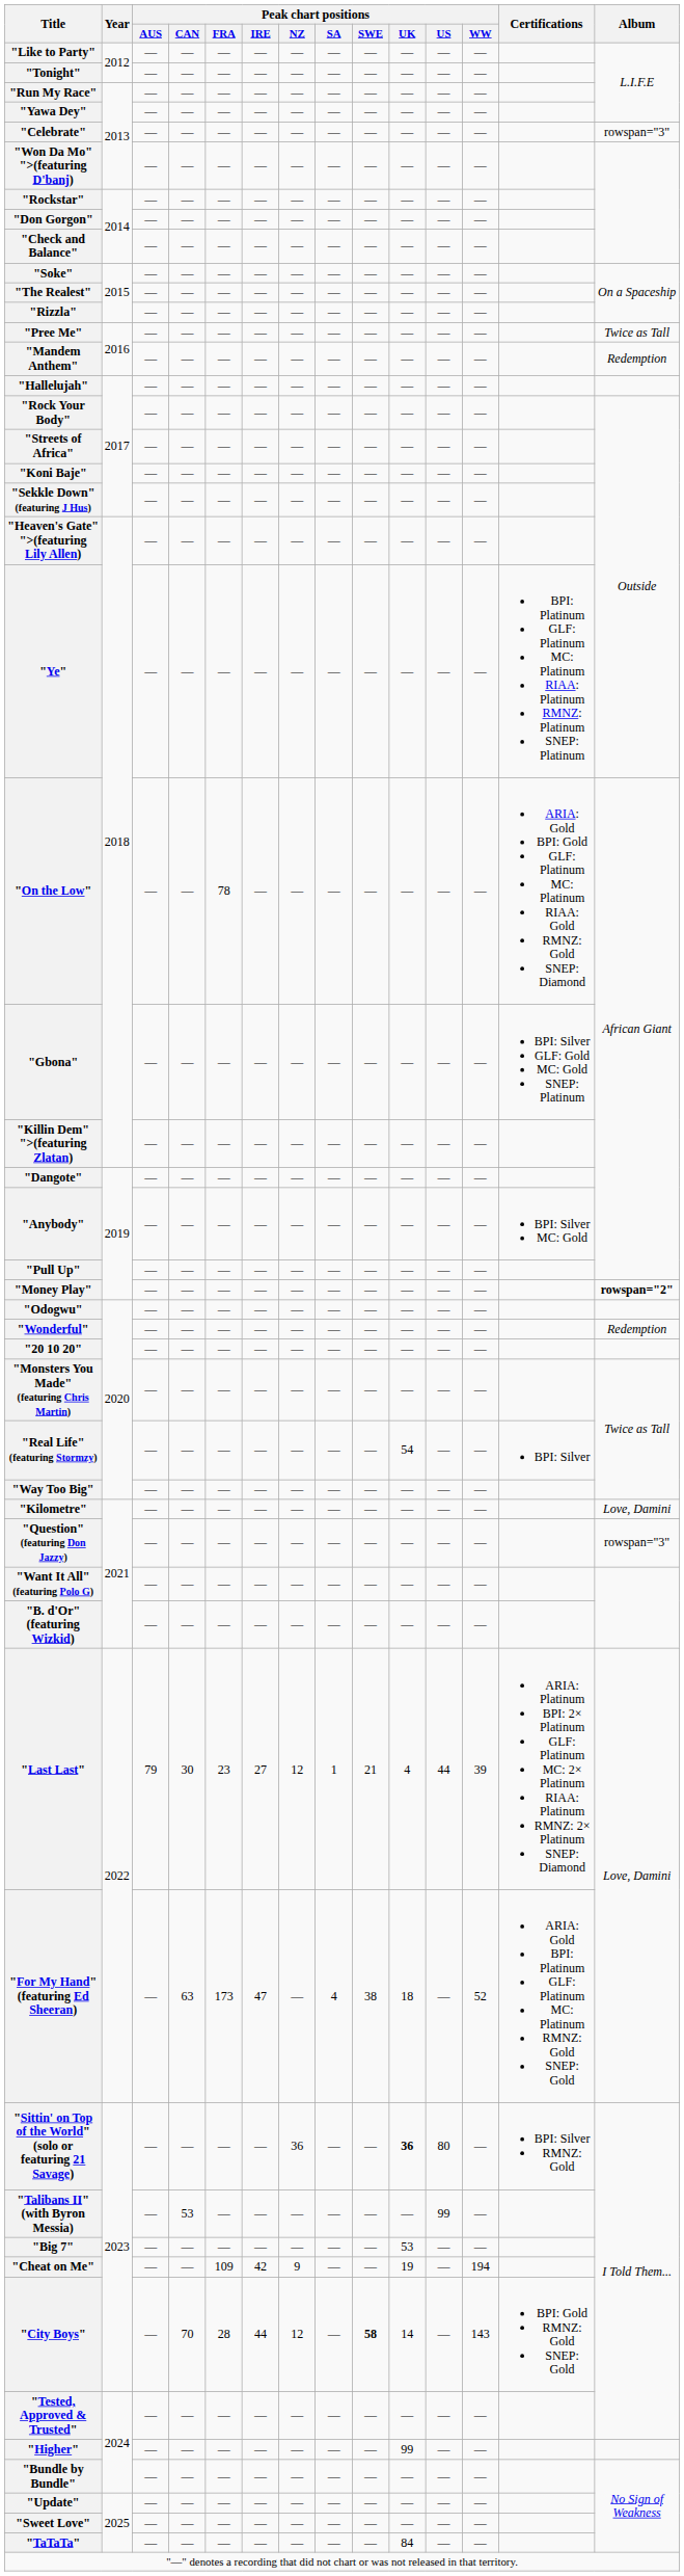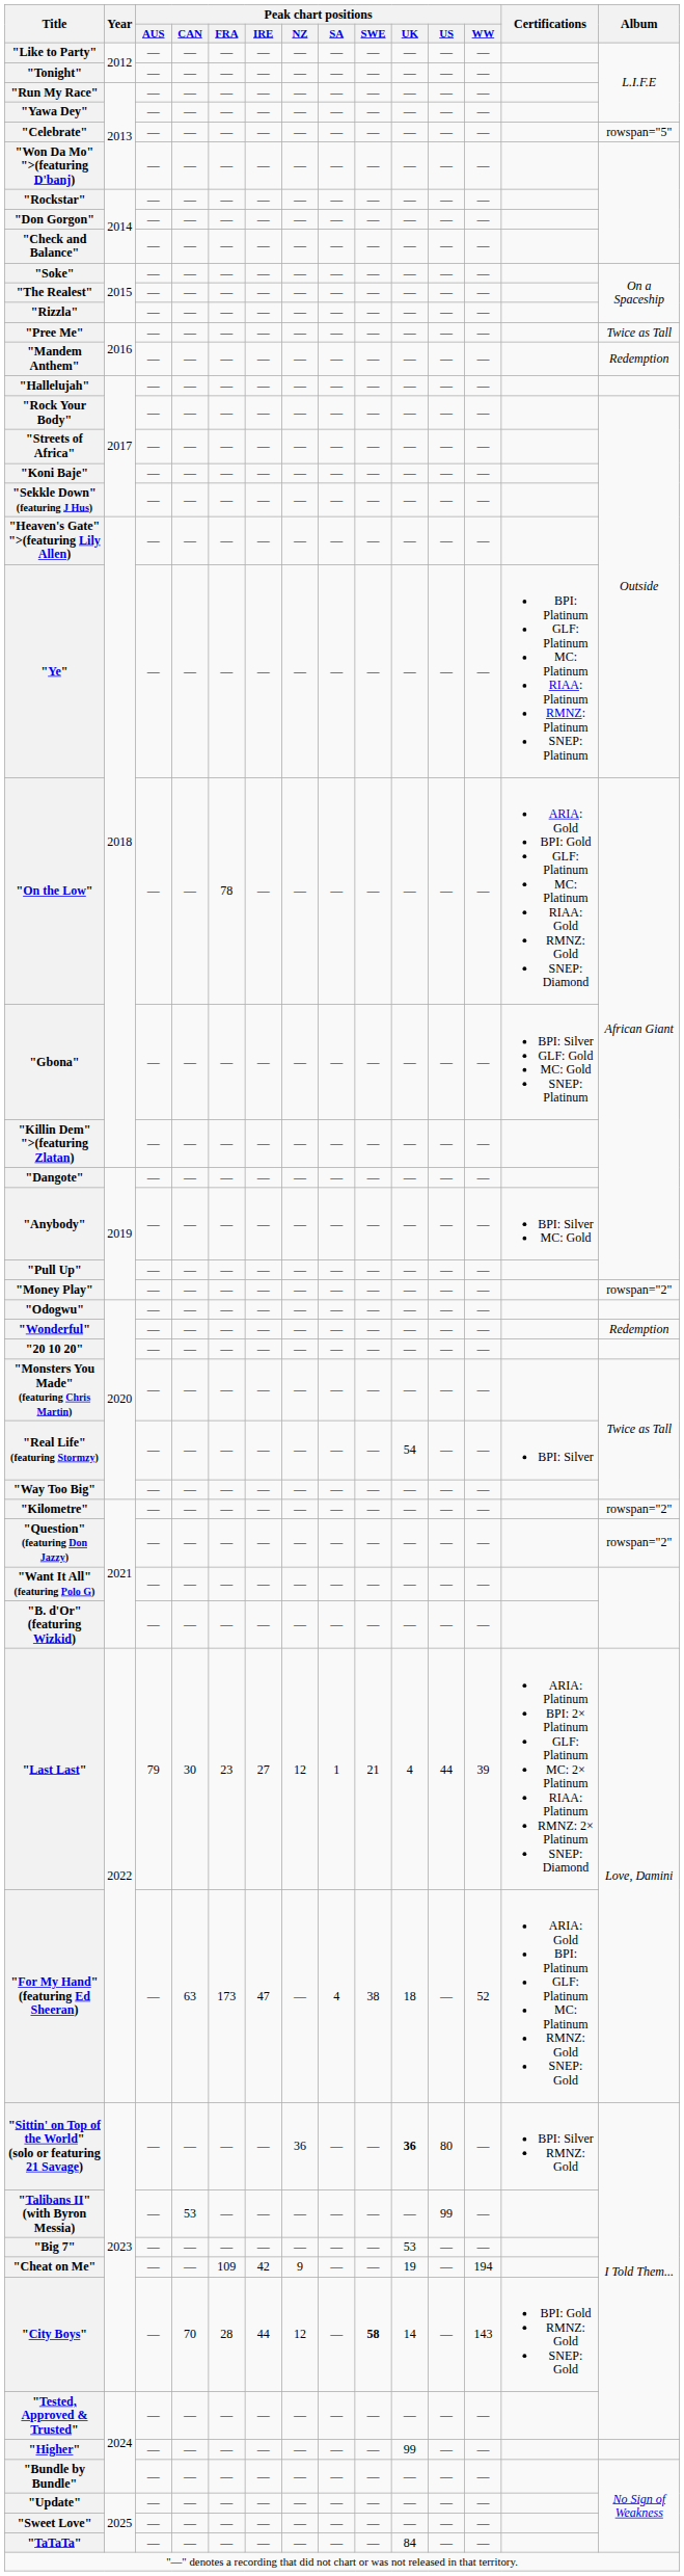"Celebrate" | Album: rowspan="3" -> rowspan="5"
"Money Play" | Album: bold -> normal
"Kilometre" | Album: Love, Damini -> rowspan="2"
"Question" (featuring Don Jazzy) | Album: rowspan="3" -> rowspan="2"
